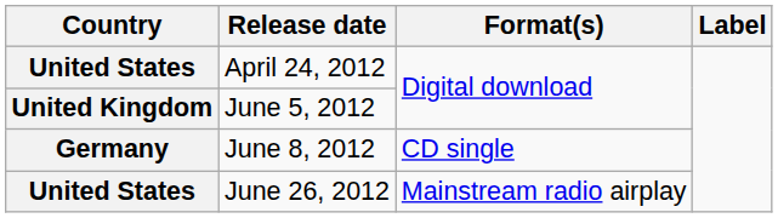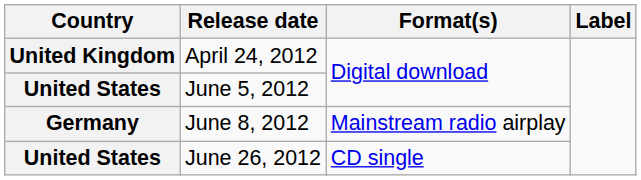April 24, 2012 | Country: United States -> United Kingdom
June 5, 2012 | Country: United Kingdom -> United States
June 8, 2012 | Format(s): CD single -> Mainstream radio airplay
June 26, 2012 | Format(s): Mainstream radio airplay -> CD single
